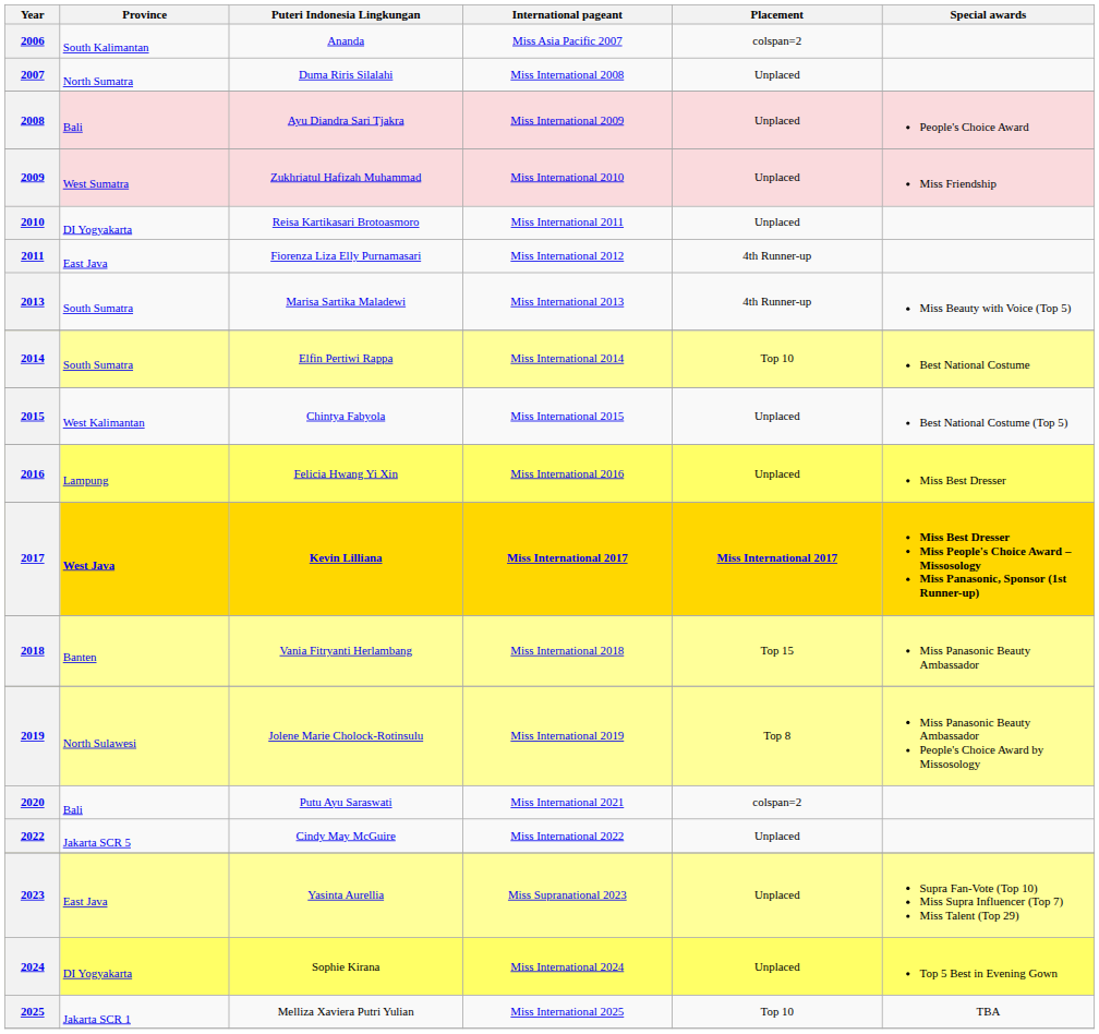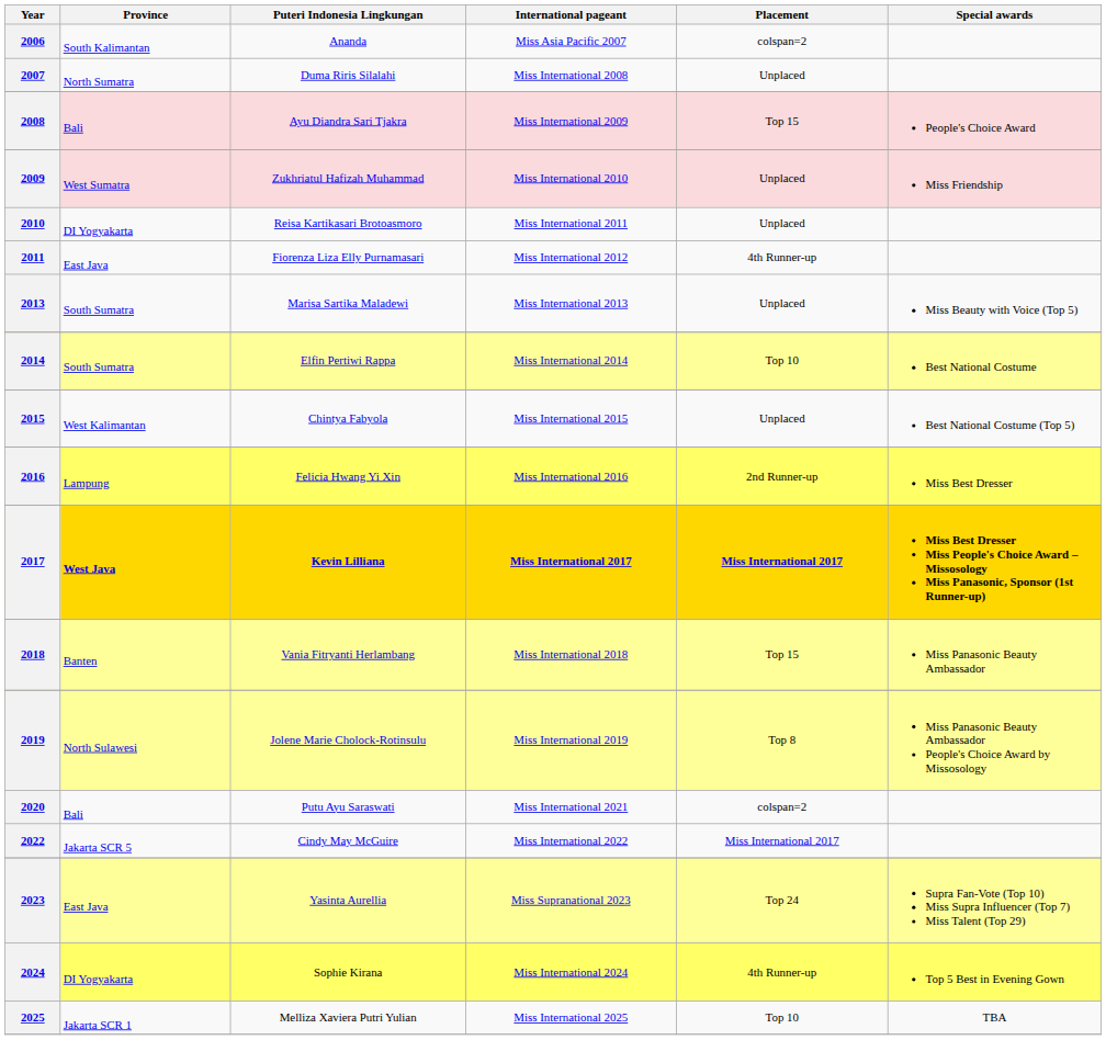2008 | Placement: Unplaced -> Top 15
2013 | Placement: 4th Runner-up -> Unplaced
2016 | Placement: Unplaced -> 2nd Runner-up
2022 | Placement: Unplaced -> Miss International 2017
2023 | Placement: Unplaced -> Top 24
2024 | Placement: Unplaced -> 4th Runner-up
